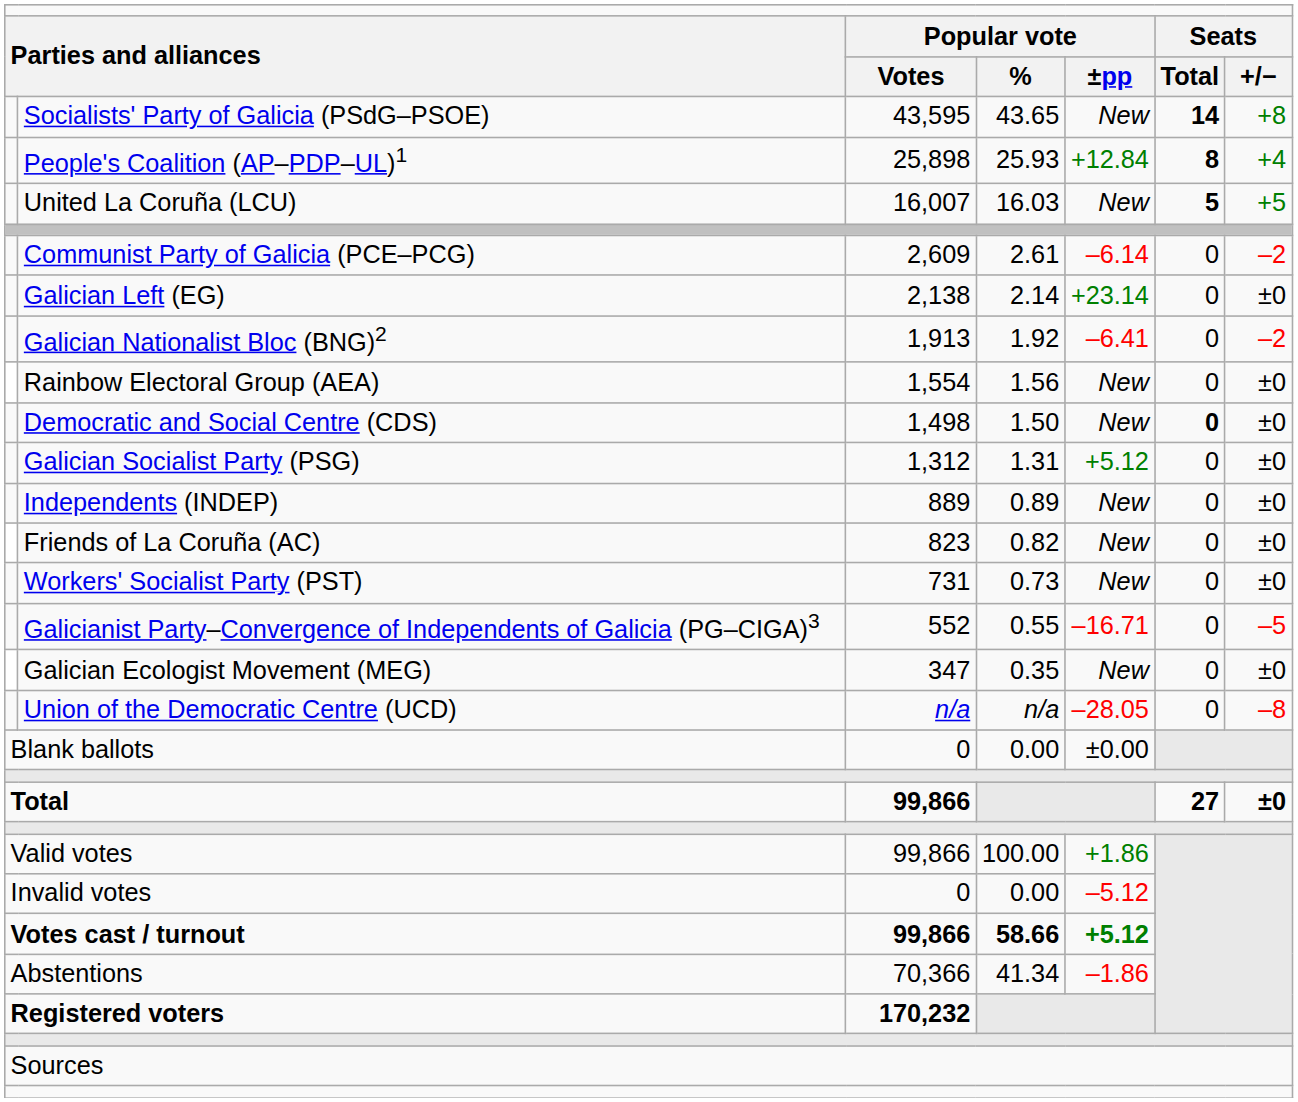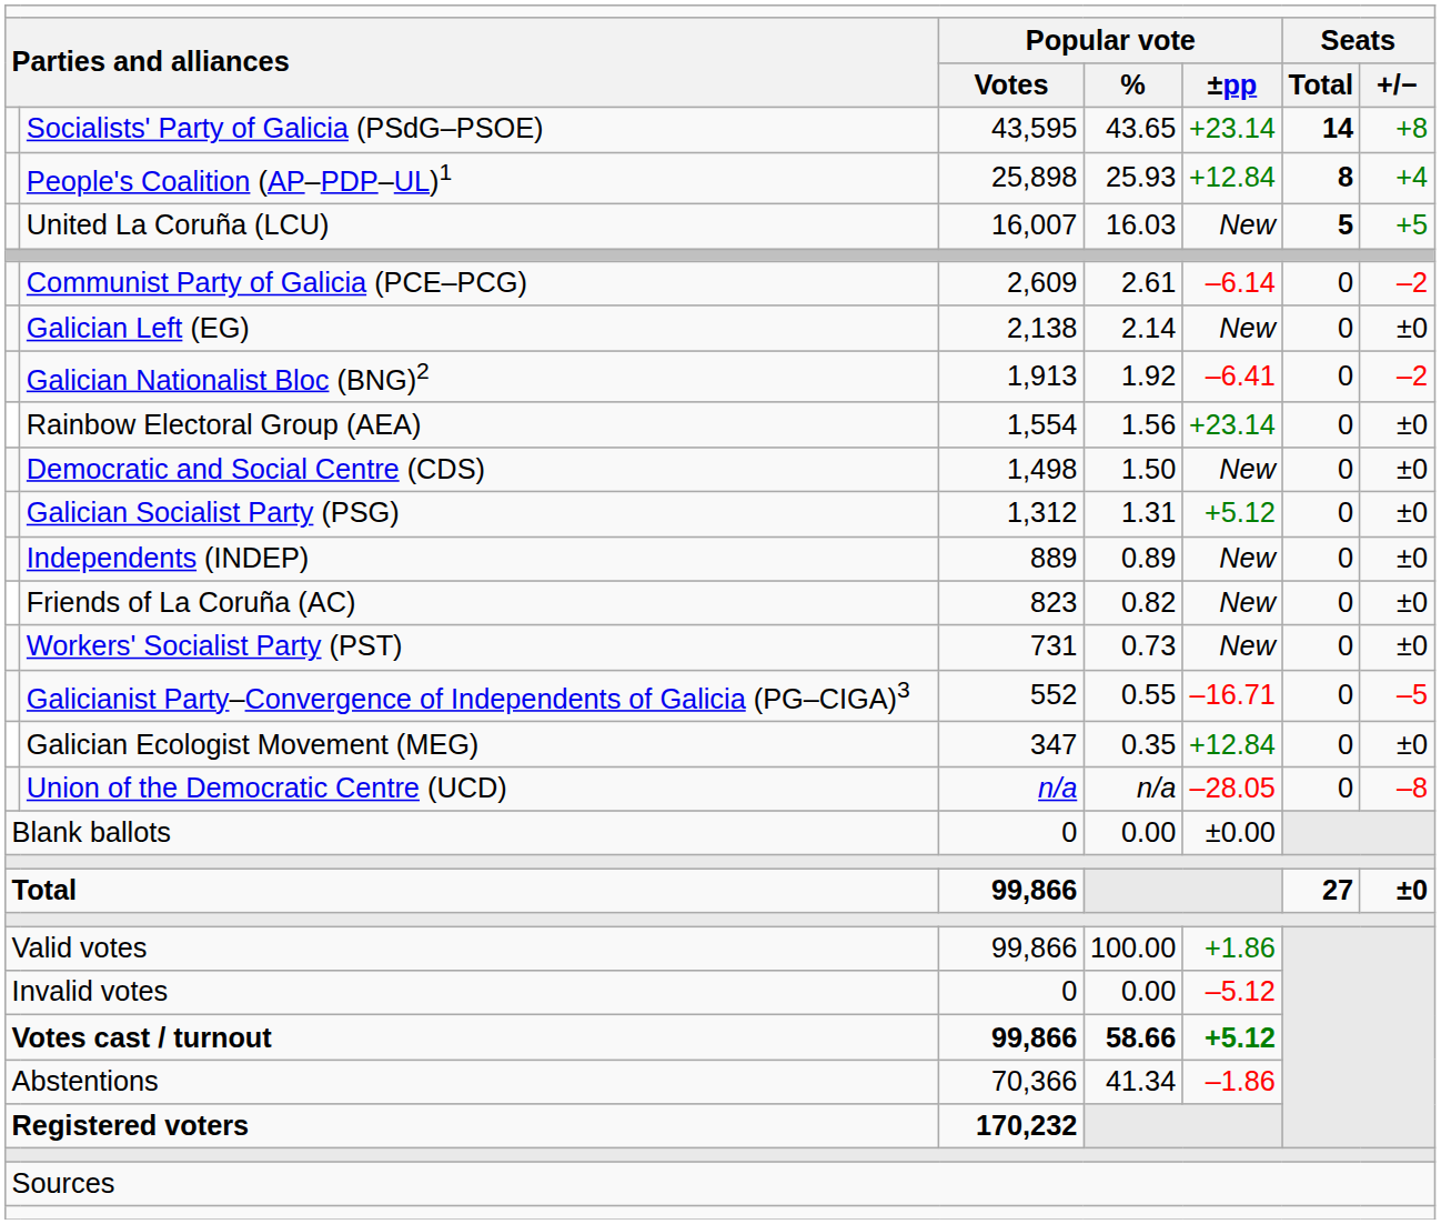Socialists' Party of Galicia (PSdG–PSOE) | column 5: New -> +23.14
Galician Left (EG) | column 5: +23.14 -> New
Rainbow Electoral Group (AEA) | column 5: New -> +23.14
Democratic and Social Centre (CDS) | column 6: bold -> normal
Galician Ecologist Movement (MEG) | column 5: New -> +12.84
